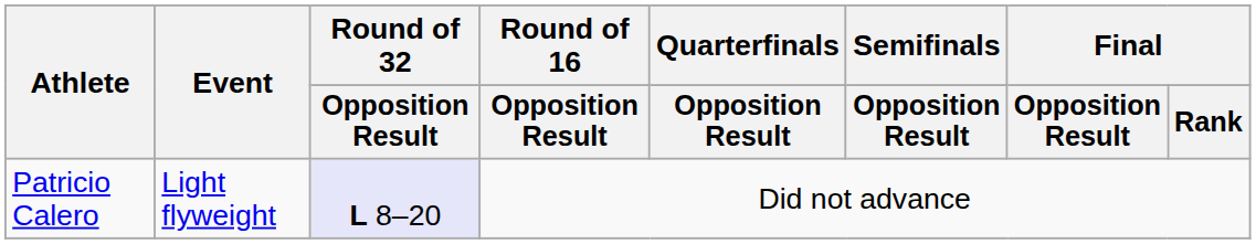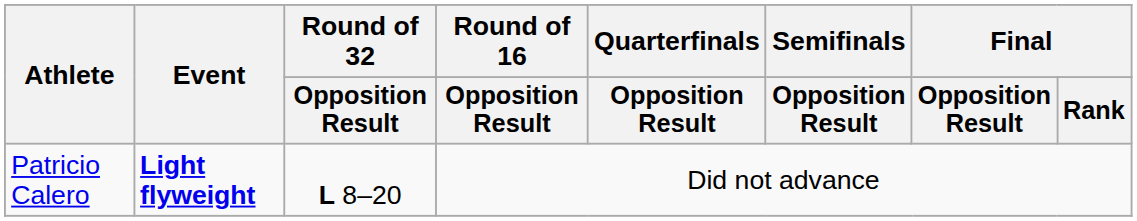Patricio Calero | Event: normal -> bold
Patricio Calero | Round of 32 / Opposition Result: lavender background -> no background
